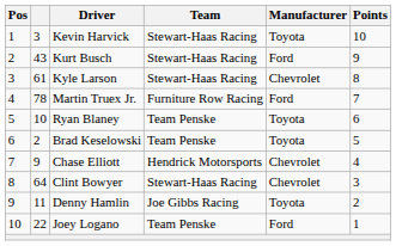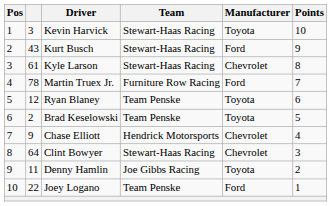Ryan Blaney | column 2: 10 -> 12
